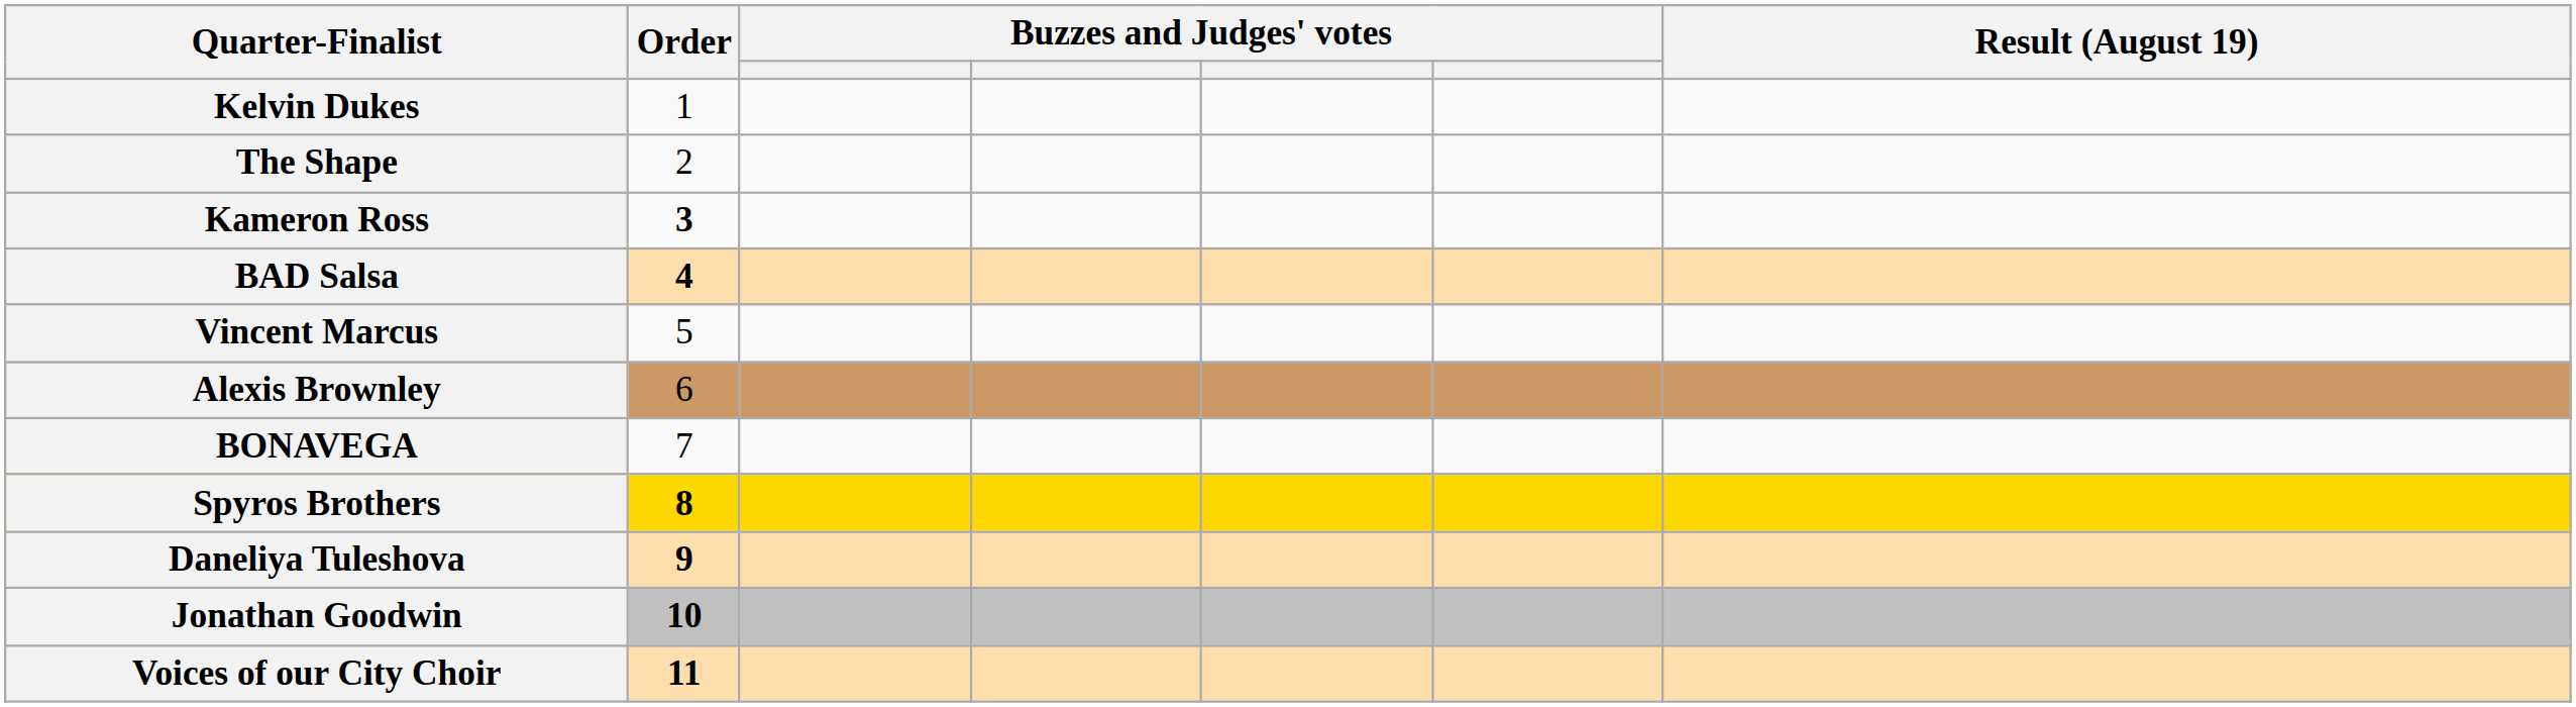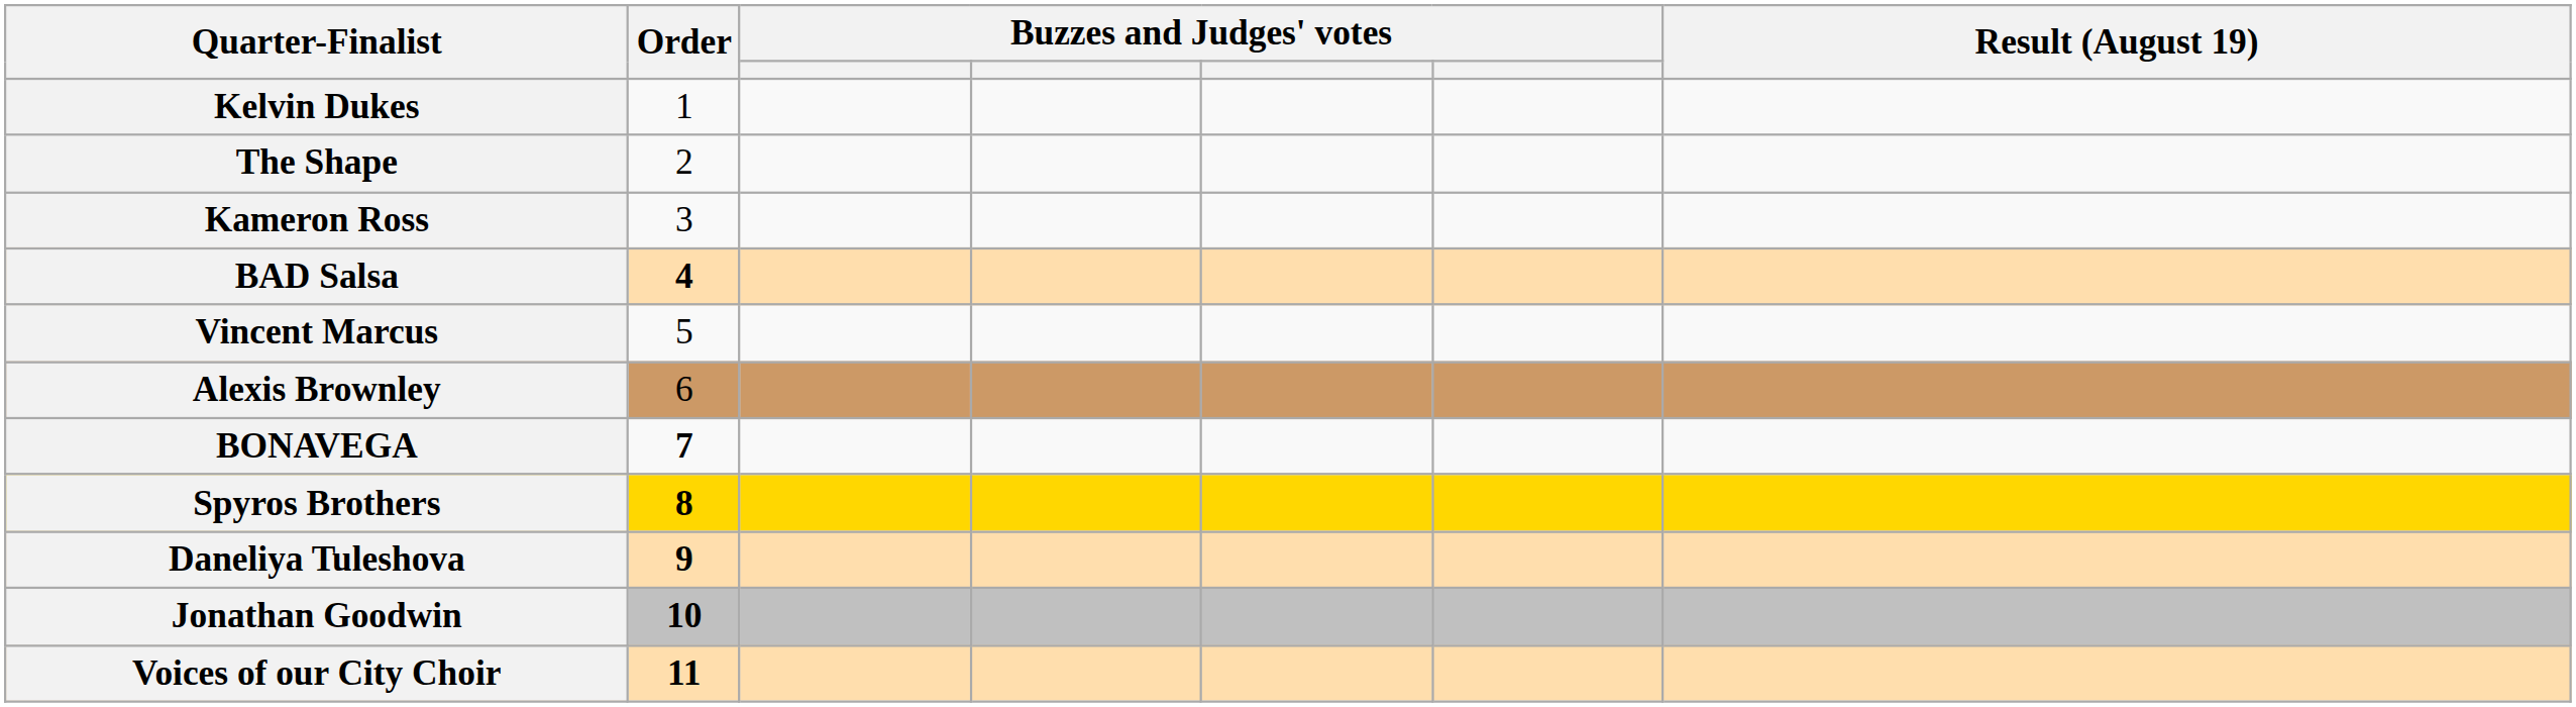Kameron Ross | Order: bold -> normal
BONAVEGA | Order: normal -> bold
